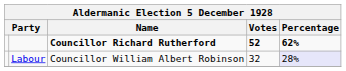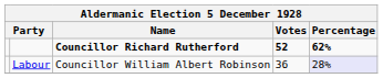Labour | Votes: 32 -> 36
